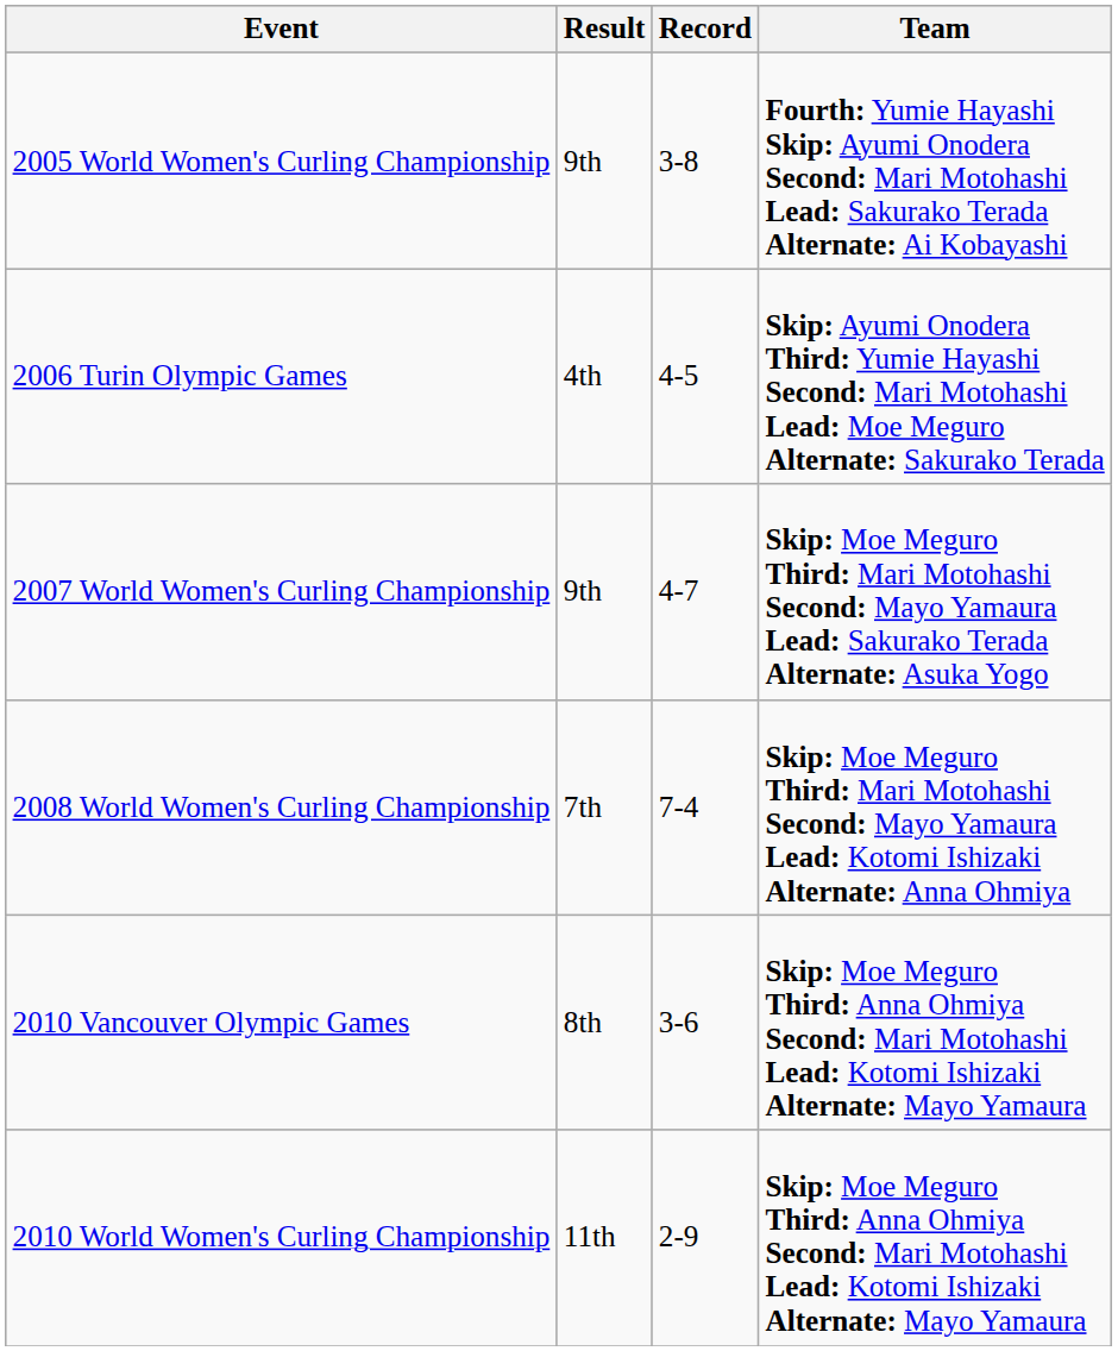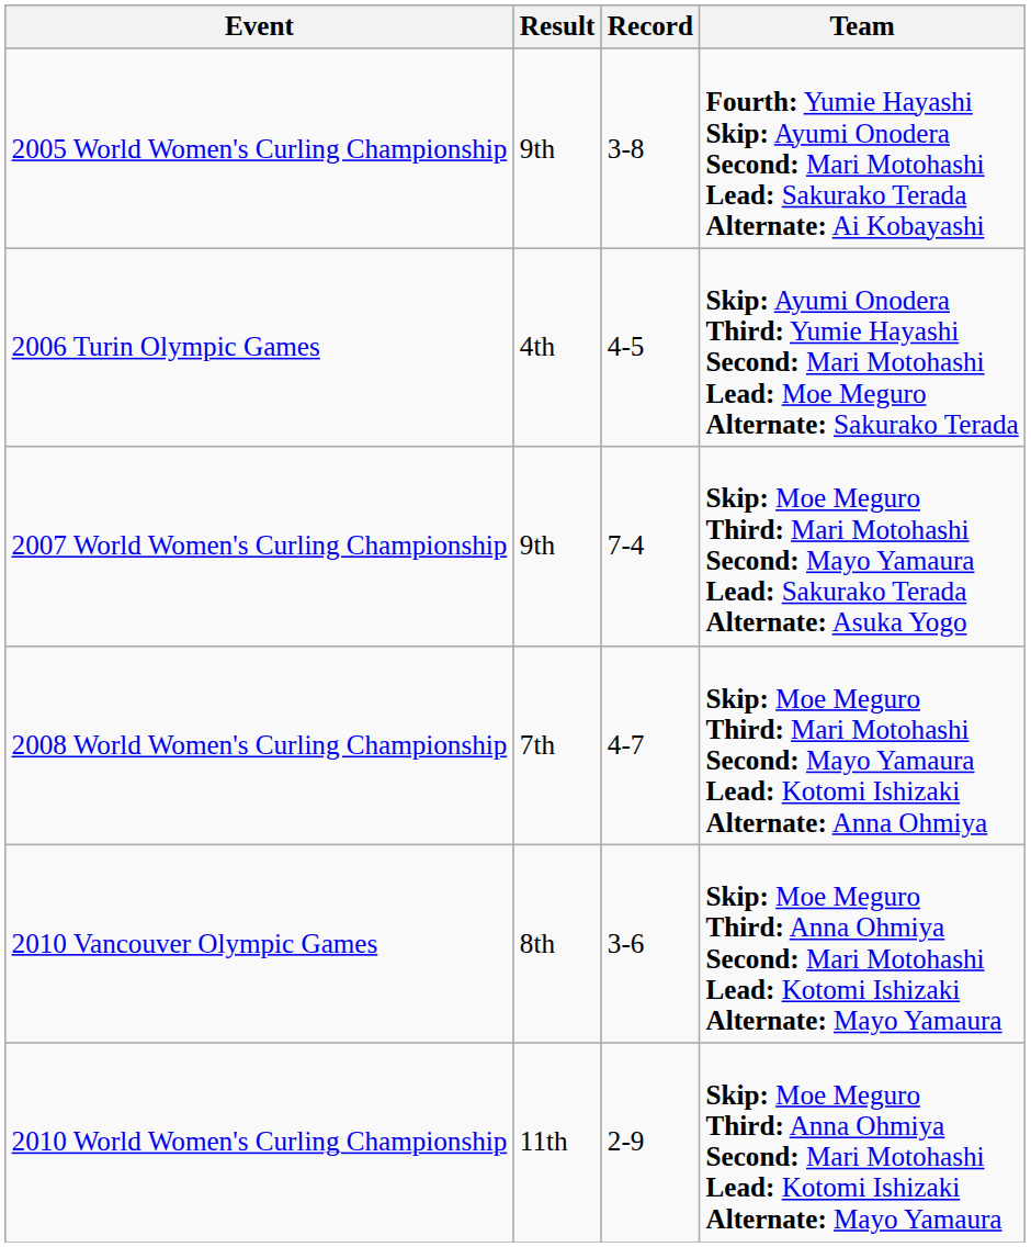2007 World Women's Curling Championship | Record: 4-7 -> 7-4
2008 World Women's Curling Championship | Record: 7-4 -> 4-7
